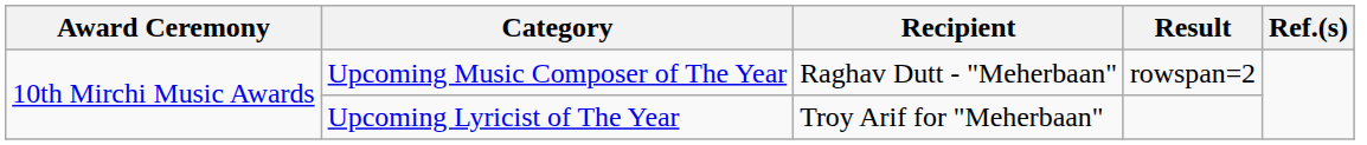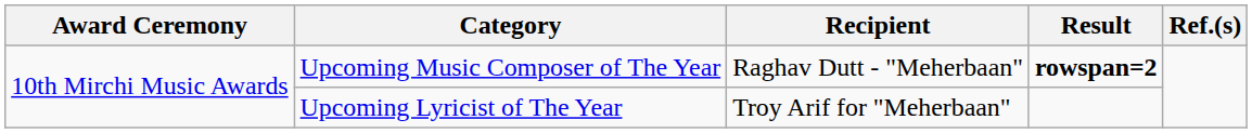Upcoming Music Composer of The Year | Result: normal -> bold
